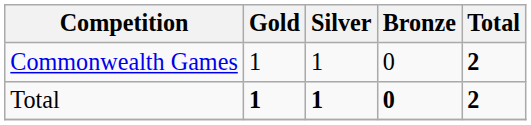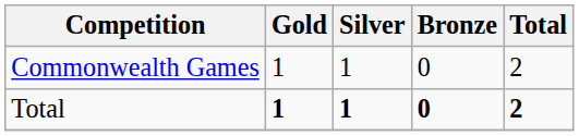Commonwealth Games | Total: bold -> normal
